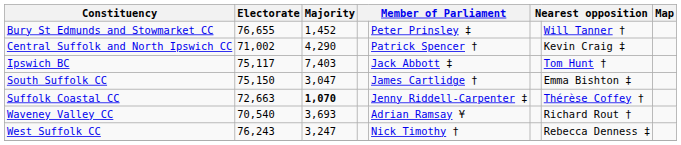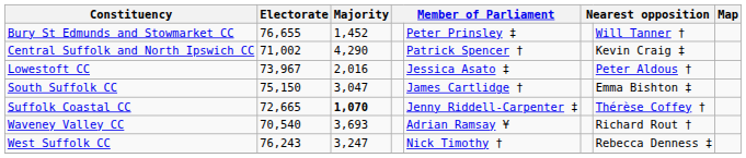- row: Ipswich BC | 75,117 | 7,403 | Jack Abbott ‡ | Tom Hunt †
+ row: Lowestoft CC | 73,967 | 2,016 | Jessica Asato ‡ | Peter Aldous †
Suffolk Coastal CC | Electorate: 72,663 -> 72,665
